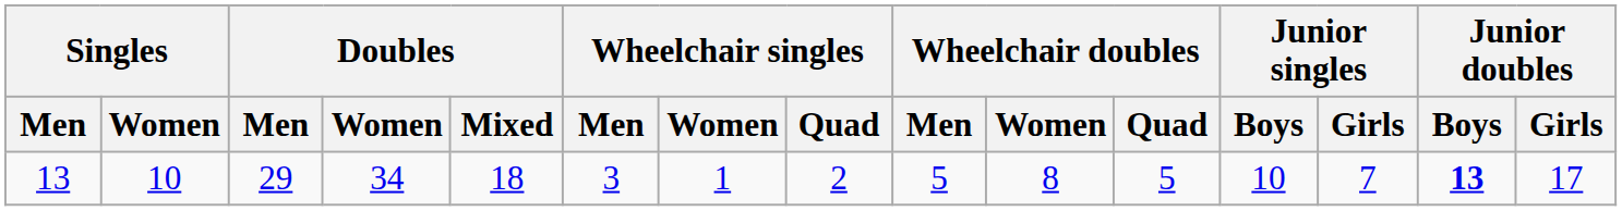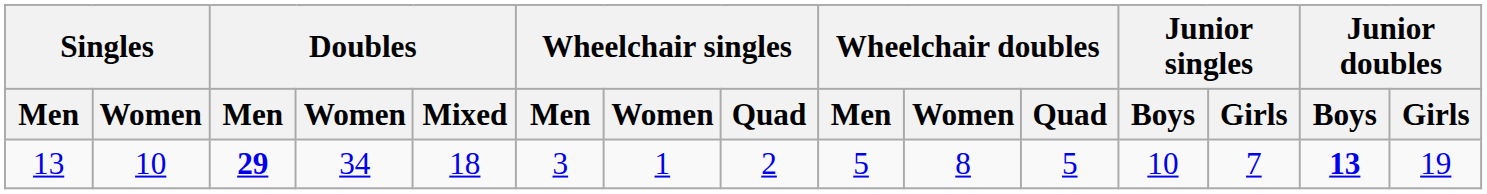row 3 | Doubles / Men: normal -> bold
row 3 | Junior doubles / Girls: 17 -> 19
